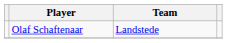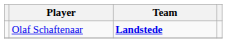Olaf Schaftenaar | Team: normal -> bold
